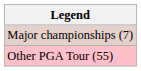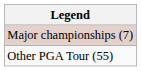row 3 | column 1: pink background -> no background
